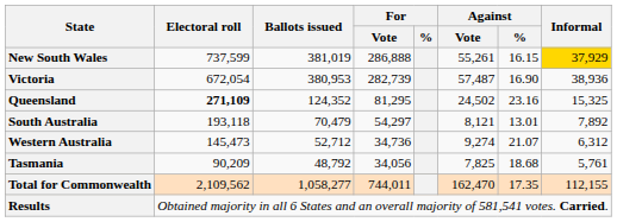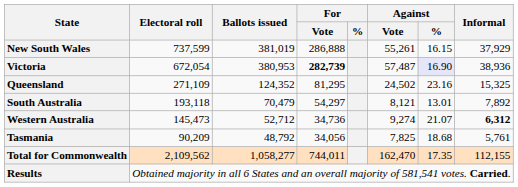New South Wales | Informal: gold background -> no background
Victoria | For / Vote: normal -> bold
Victoria | Against / %: no background -> lavender background
Queensland | Electoral roll: bold -> normal
Western Australia | Informal: normal -> bold
